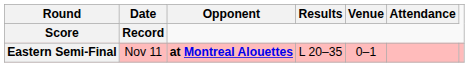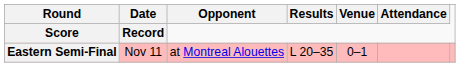Eastern Semi-Final | Opponent: bold -> normal
